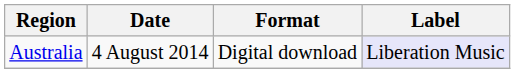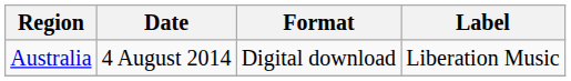Australia | Label: lavender background -> no background
